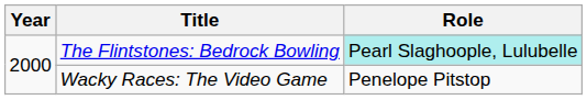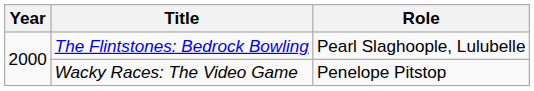The Flintstones: Bedrock Bowling | Role: paleturquoise background -> no background
